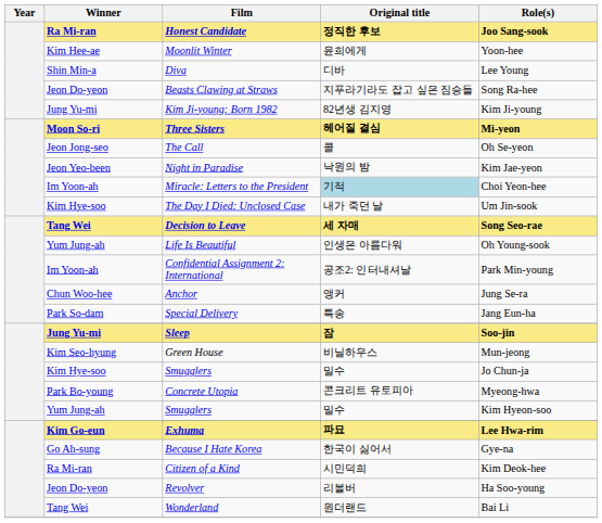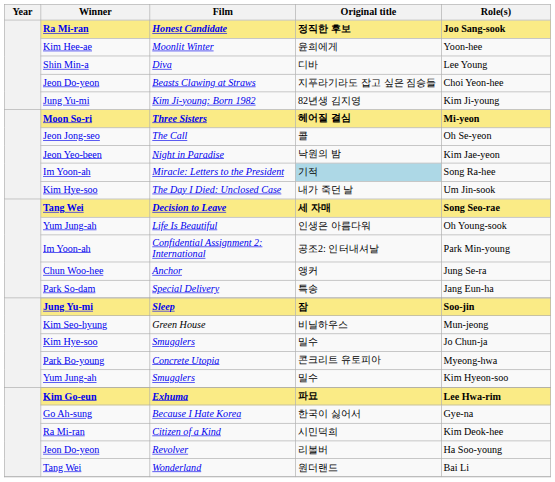Beasts Clawing at Straws | Role(s): Song Ra-hee -> Choi Yeon-hee
Miracle: Letters to the President | Role(s): Choi Yeon-hee -> Song Ra-hee
